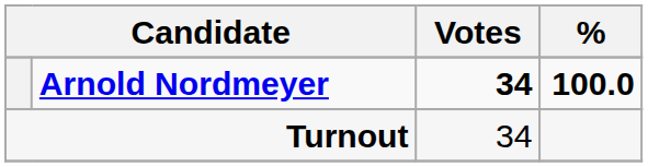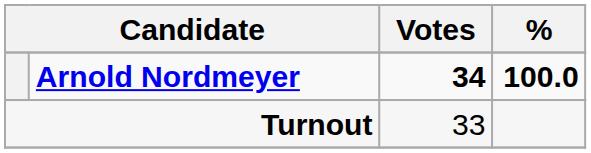Turnout | Votes: 34 -> 33
